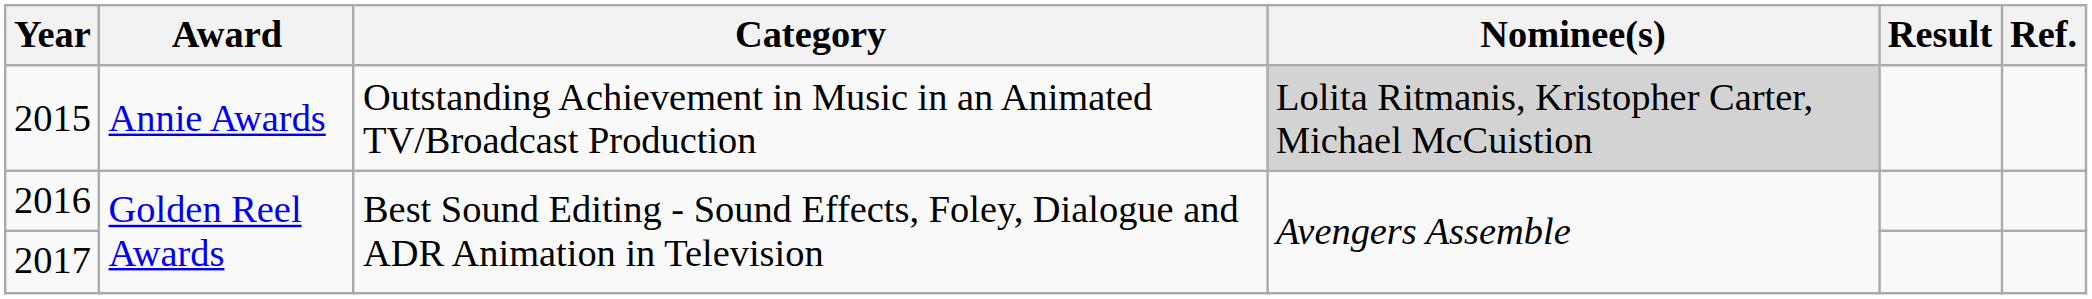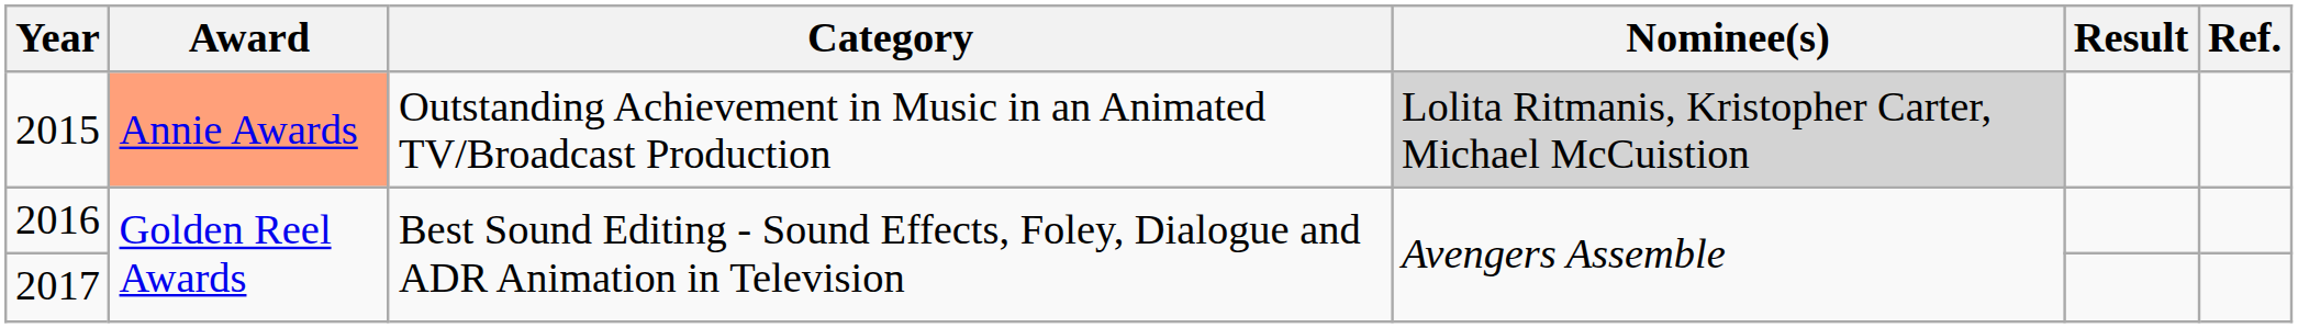2015 | Award: no background -> lightsalmon background
